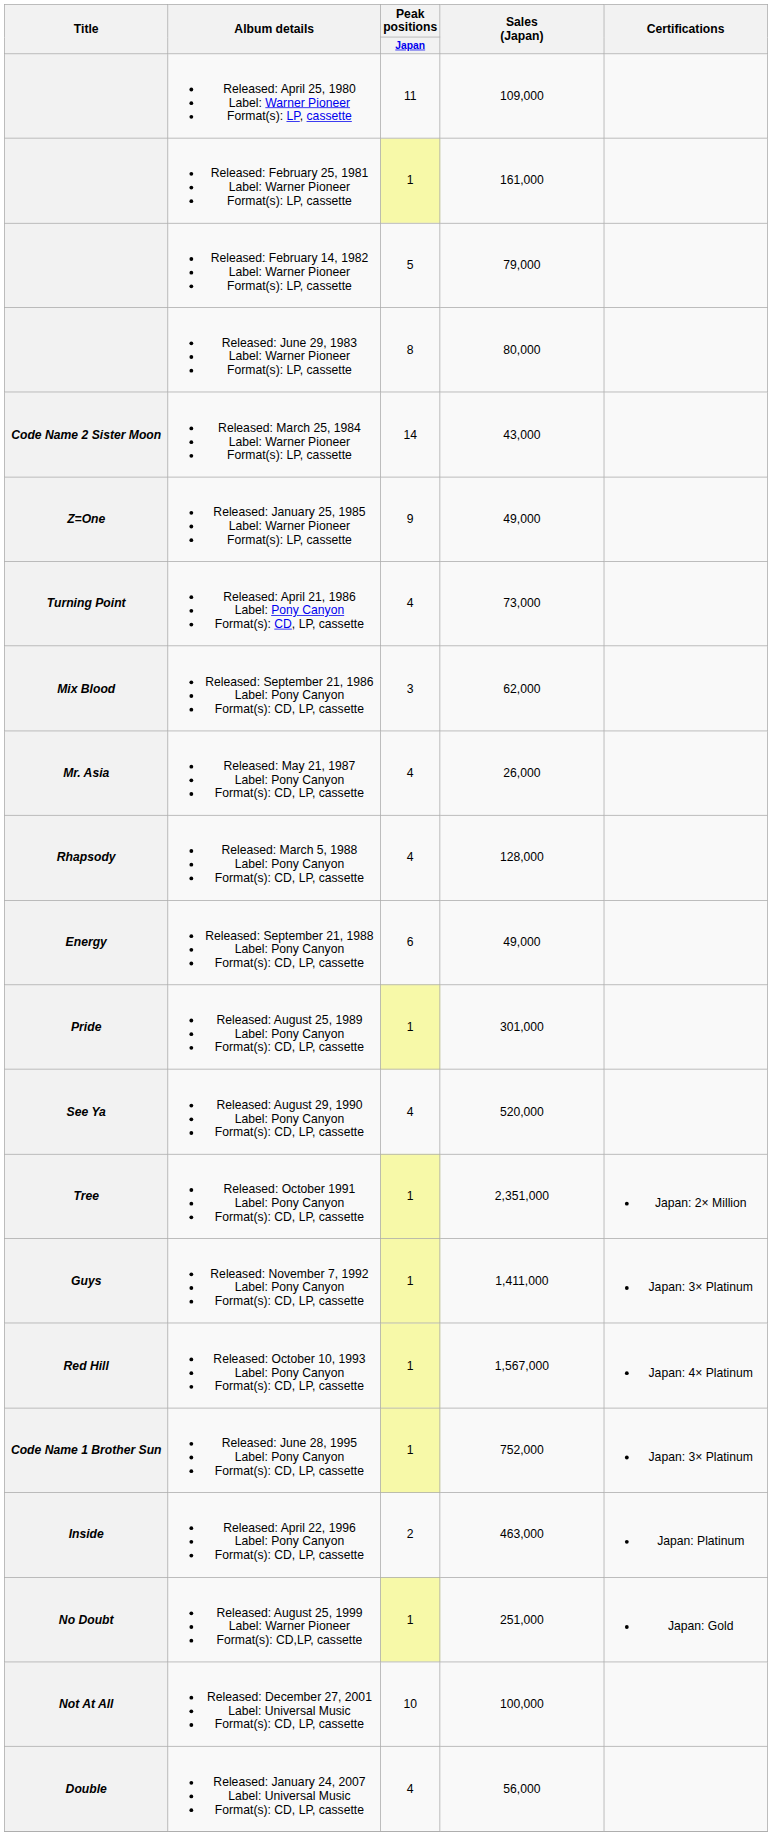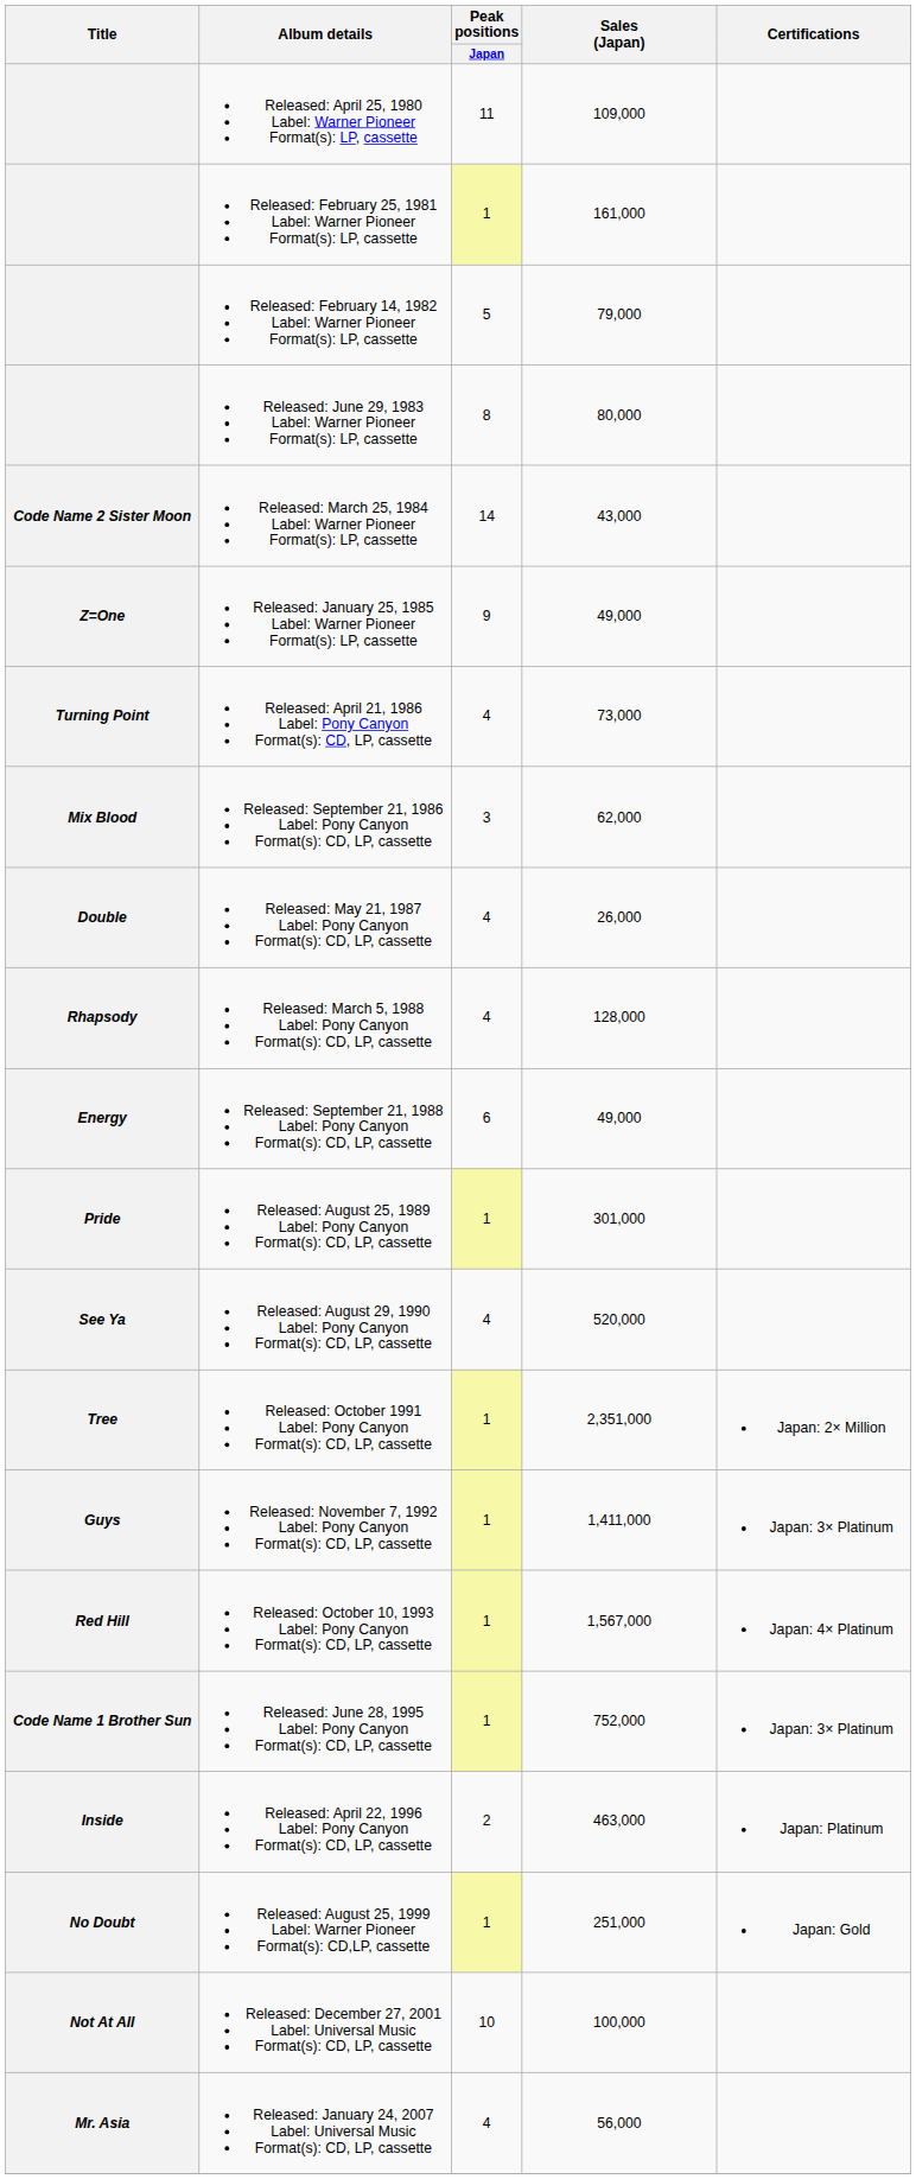row 11 | Title: Mr. Asia -> Double
row 23 | Title: Double -> Mr. Asia
